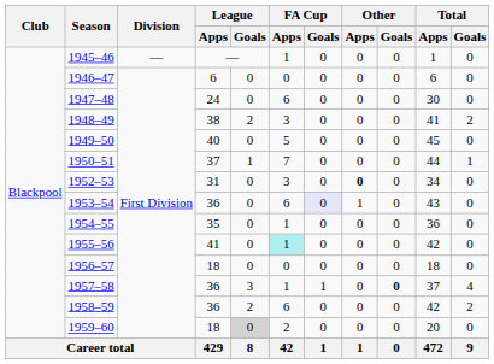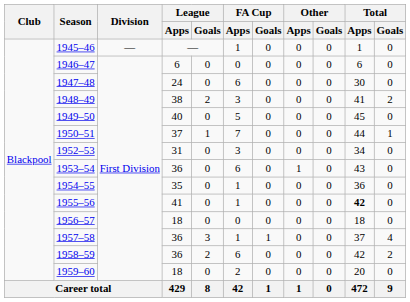1952–53 | Other / Apps: bold -> normal
1953–54 | FA Cup / Goals: lavender background -> no background
1955–56 | FA Cup / Apps: paleturquoise background -> no background
1955–56 | Total / Apps: normal -> bold
1957–58 | Other / Goals: bold -> normal
1959–60 | League / Goals: lightgrey background -> no background
